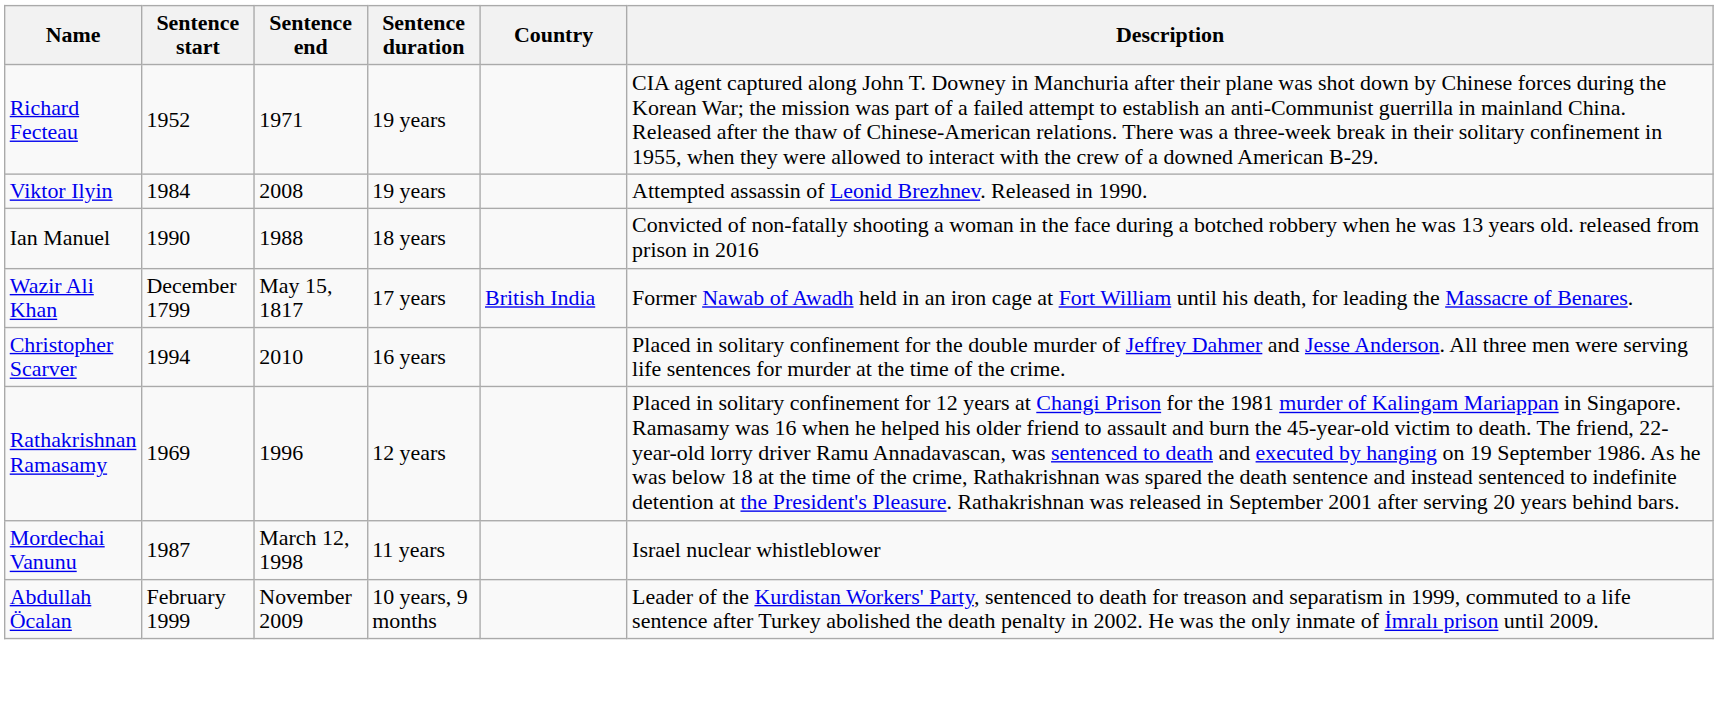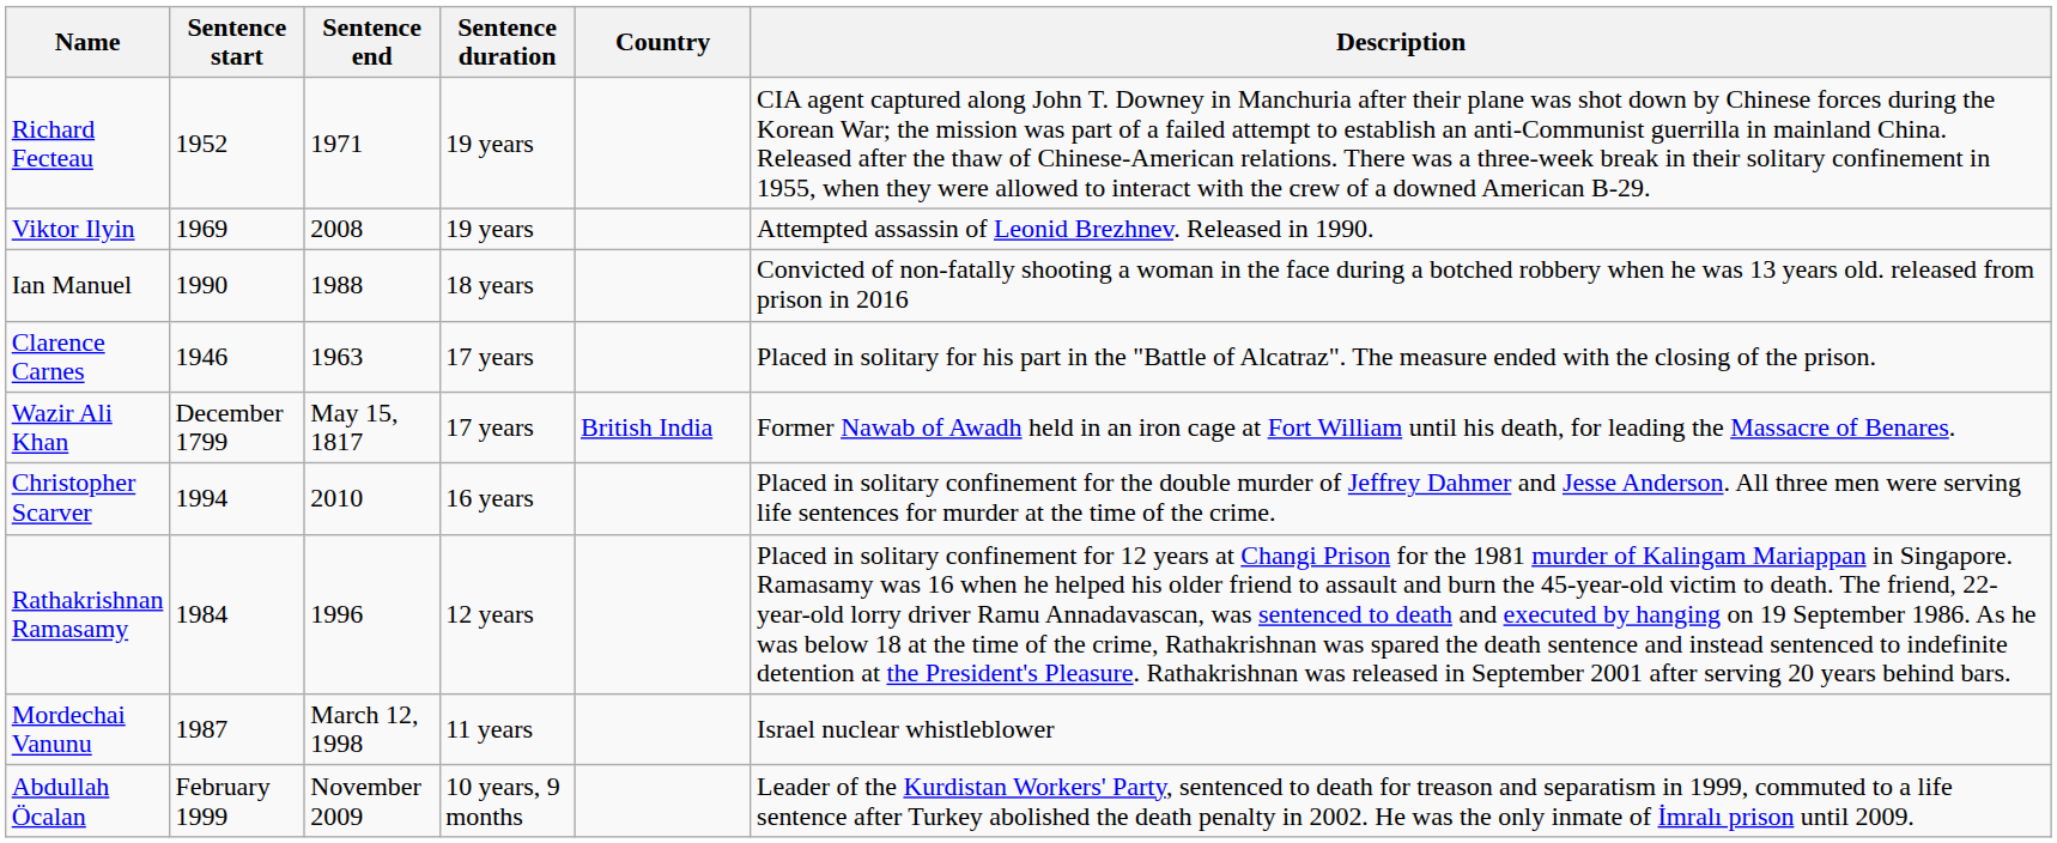Viktor Ilyin | Sentence start: 1984 -> 1969
+ row: Clarence Carnes | 1946 | 1963 | 17 years | Placed in solitary for his part in the "Battle of Alcatraz". The measure ended with the closing of the prison.
Rathakrishnan Ramasamy | Sentence start: 1969 -> 1984
